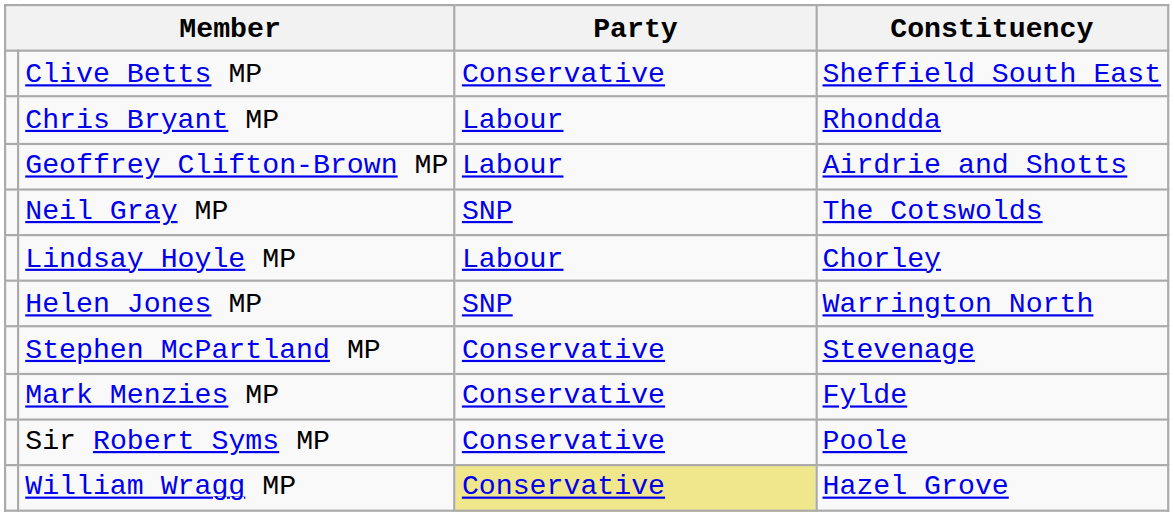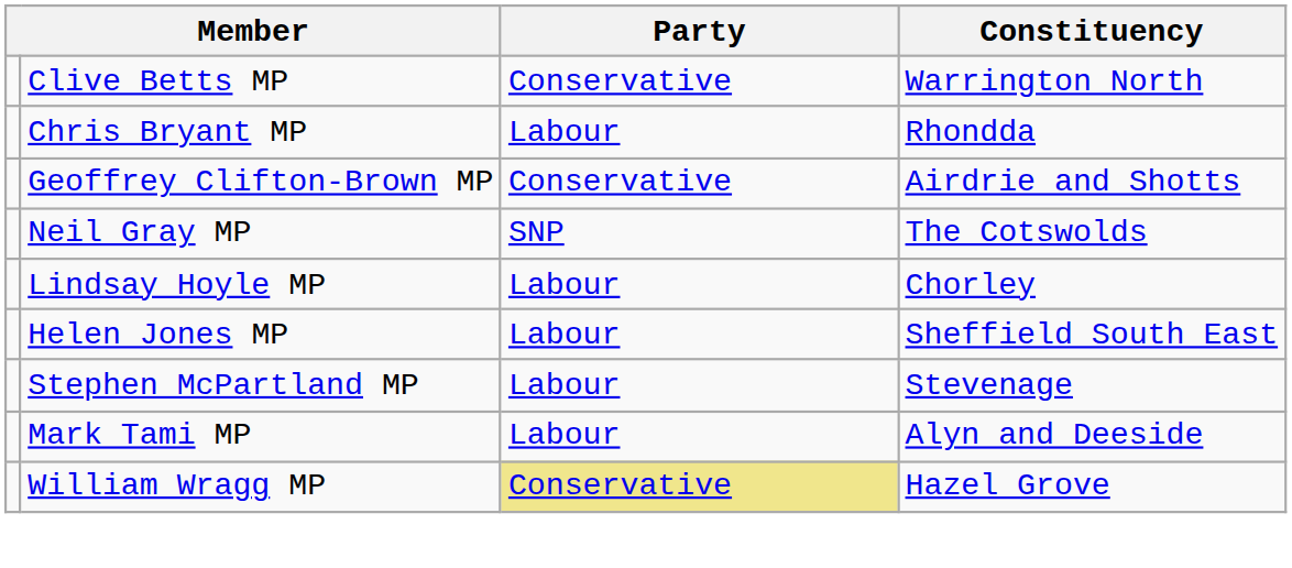Clive Betts MP | Constituency: Sheffield South East -> Warrington North
Geoffrey Clifton-Brown MP | Party: Labour -> Conservative
Helen Jones MP | Party: SNP -> Labour
Helen Jones MP | Constituency: Warrington North -> Sheffield South East
Stephen McPartland MP | Party: Conservative -> Labour
- row: Mark Menzies MP | Conservative | Fylde
- row: Sir Robert Syms MP | Conservative | Poole
+ row: Mark Tami MP | Labour | Alyn and Deeside
